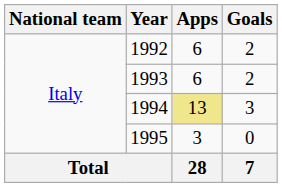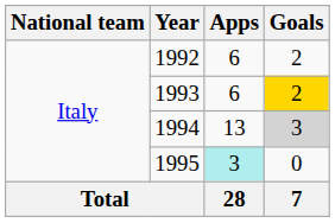1993 | Goals: no background -> gold background
1994 | Apps: khaki background -> no background
1994 | Goals: no background -> lightgrey background
1995 | Apps: no background -> paleturquoise background
